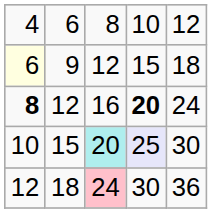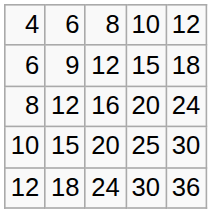row 2 | column 1: lightyellow background -> no background
row 3 | column 1: bold -> normal
row 3 | column 4: bold -> normal
row 4 | column 3: paleturquoise background -> no background
row 4 | column 4: lavender background -> no background
row 5 | column 3: pink background -> no background
